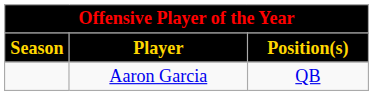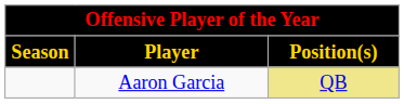Aaron Garcia | Position(s): no background -> khaki background
